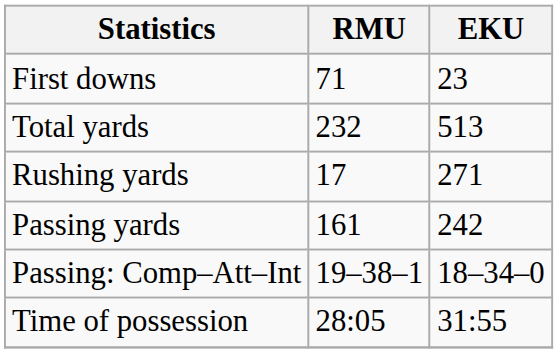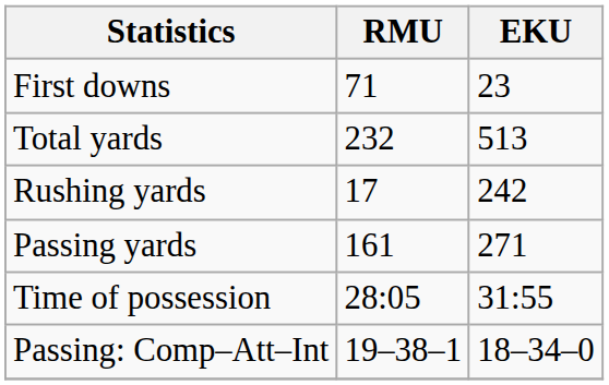Rushing yards | EKU: 271 -> 242
Passing yards | EKU: 242 -> 271
rows swapped: Passing: Comp–Att–Int <-> Time of possession
